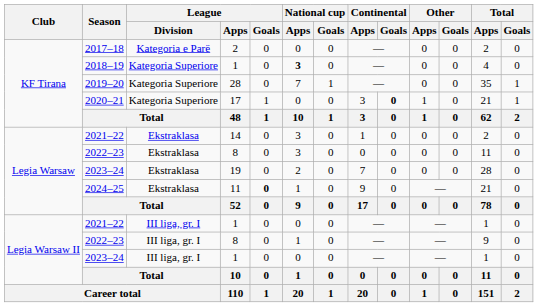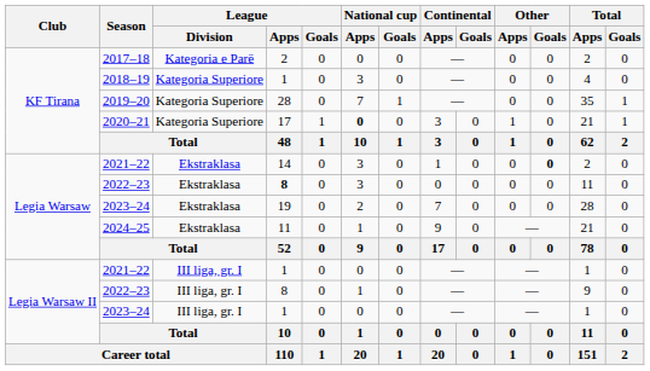2018–19 | National cup / Apps: bold -> normal
2020–21 | National cup / Apps: normal -> bold
2020–21 | Continental / Goals: bold -> normal
2021–22 / Ekstraklasa | Other / Goals: normal -> bold
2022–23 / Ekstraklasa | League / Apps: normal -> bold
2024–25 | League / Goals: bold -> normal
